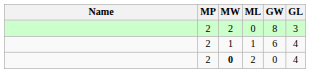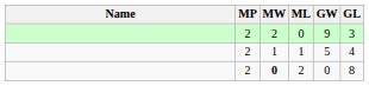row 2 | GW: 8 -> 9
row 3 | GW: 6 -> 5
row 4 | GL: 4 -> 8
